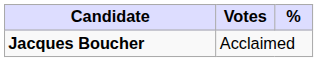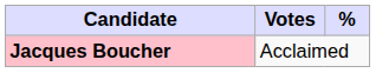Jacques Boucher | Candidate: no background -> pink background
